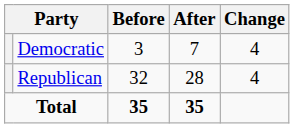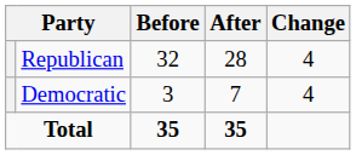rows swapped: Republican <-> Democratic
